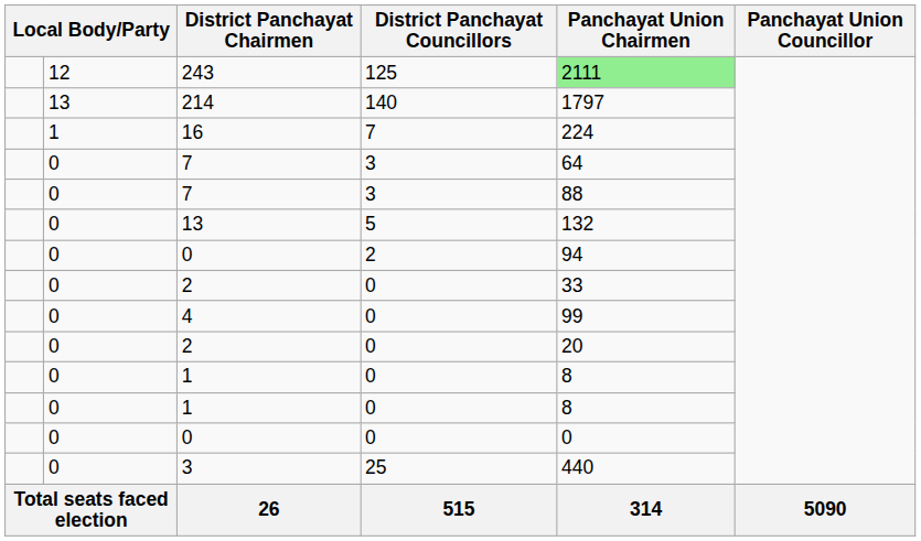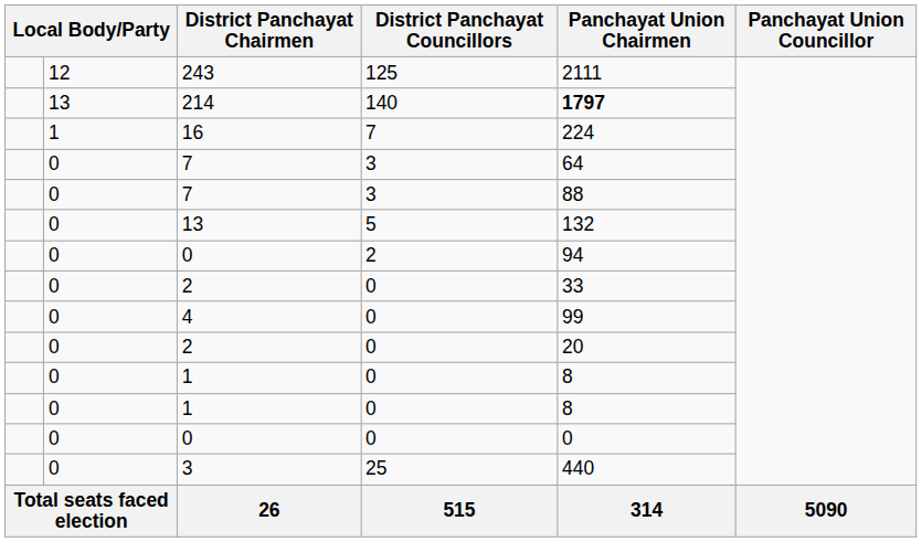243 | Panchayat Union Chairmen: lightgreen background -> no background
214 | Panchayat Union Chairmen: normal -> bold
